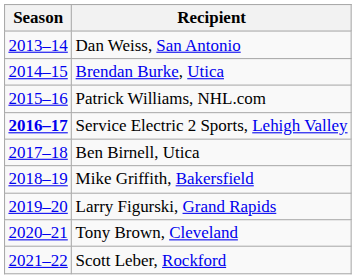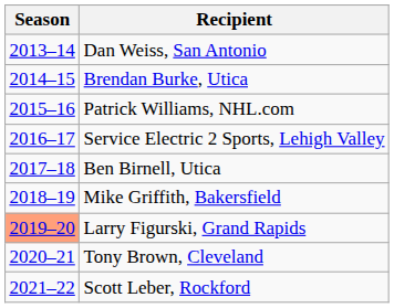Service Electric 2 Sports, Lehigh Valley | Season: bold -> normal
Larry Figurski, Grand Rapids | Season: no background -> lightsalmon background
